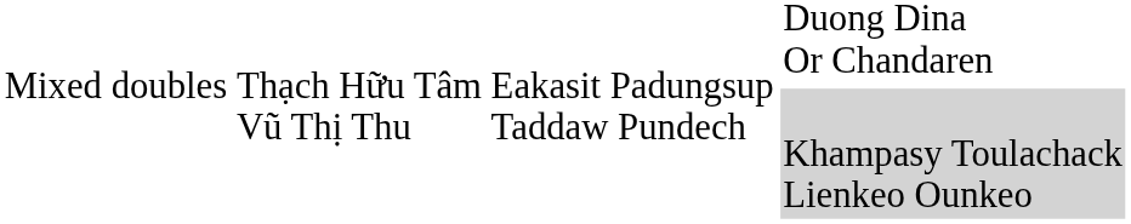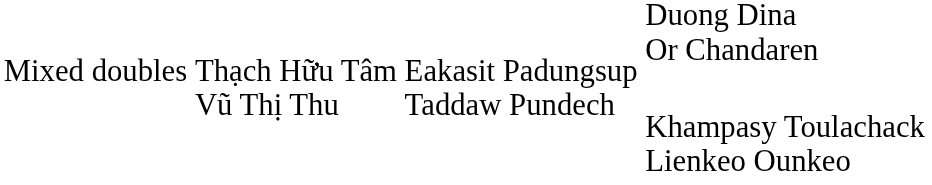row 2 | column 4: lightgrey background -> no background
